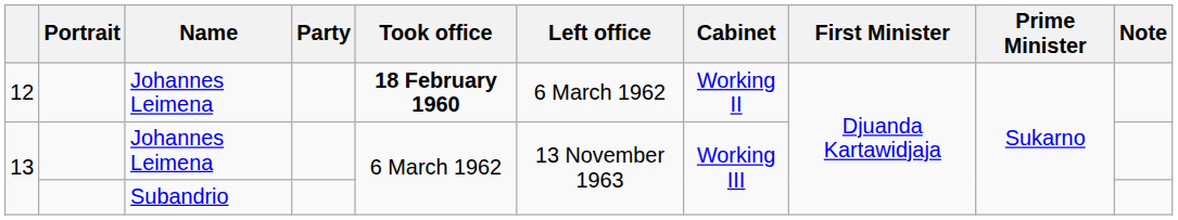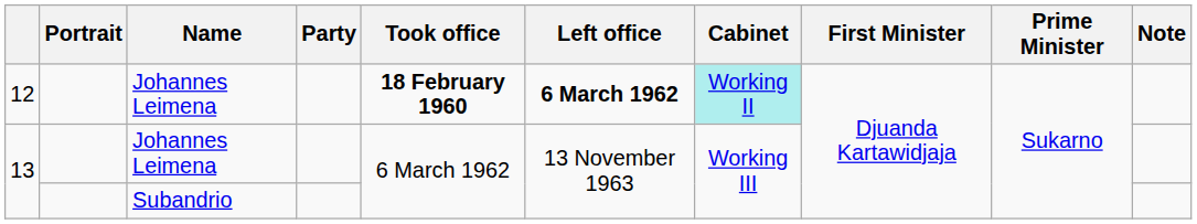12 | Left office: normal -> bold
12 | Cabinet: no background -> paleturquoise background
